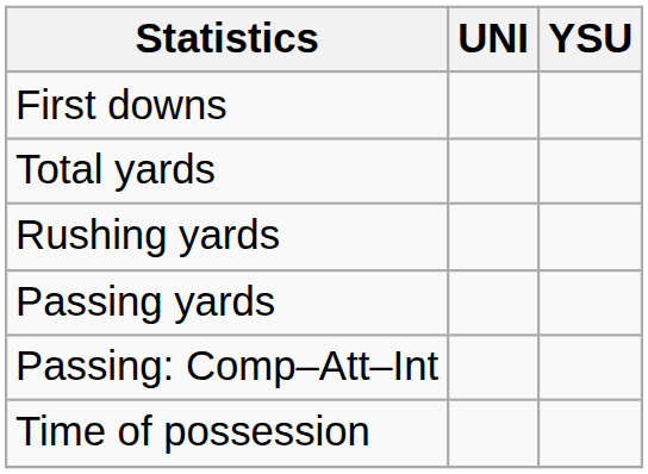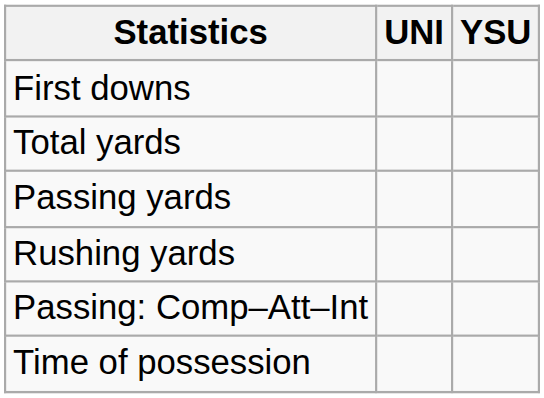rows swapped: Rushing yards <-> Passing yards
